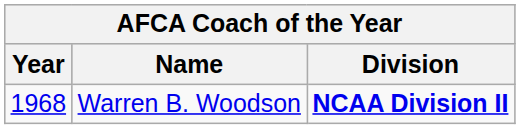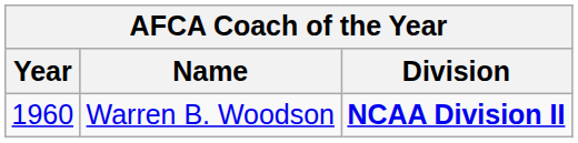Warren B. Woodson | Year: 1968 -> 1960
